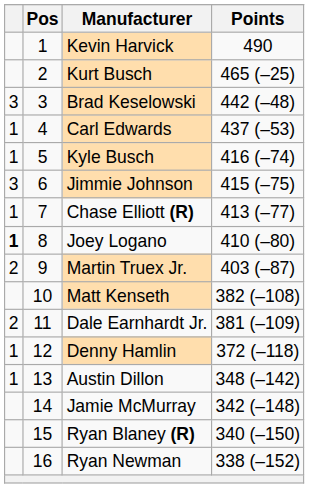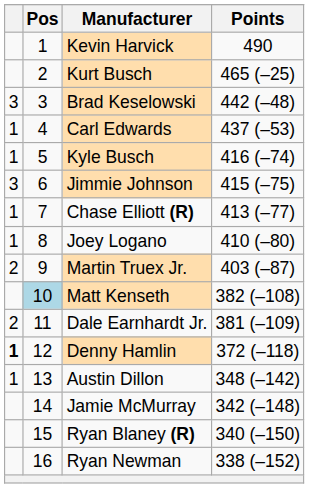Joey Logano | column 1: bold -> normal
Matt Kenseth | Pos: no background -> lightblue background
Denny Hamlin | column 1: normal -> bold
